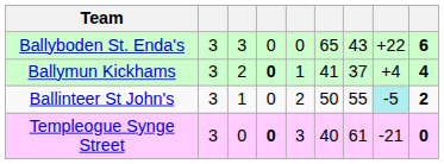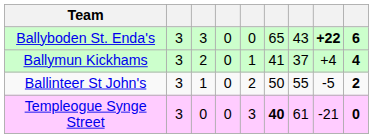Ballyboden St. Enda's | column 8: normal -> bold
Ballymun Kickhams | column 4: bold -> normal
Ballinteer St John's | column 8: paleturquoise background -> no background
Templeogue Synge Street | column 4: bold -> normal
Templeogue Synge Street | column 6: normal -> bold
